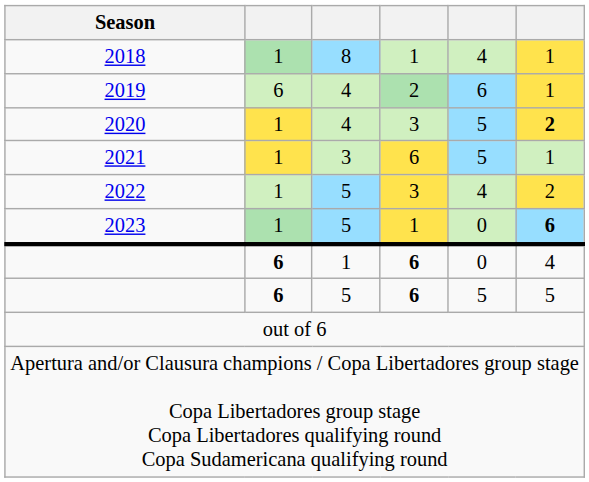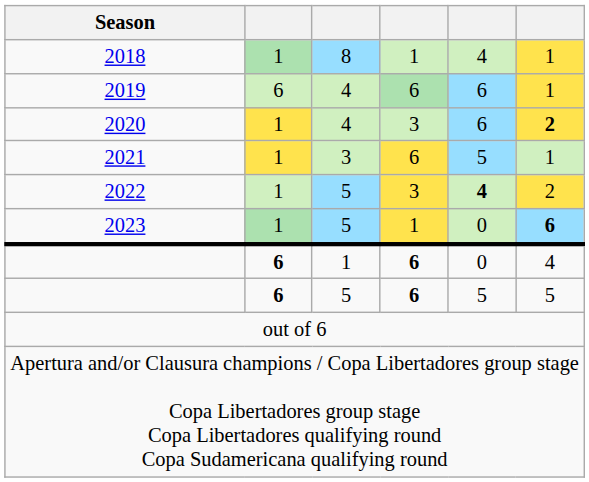2019 | column 4: 2 -> 6
2020 | column 5: 5 -> 6
2022 | column 5: normal -> bold
